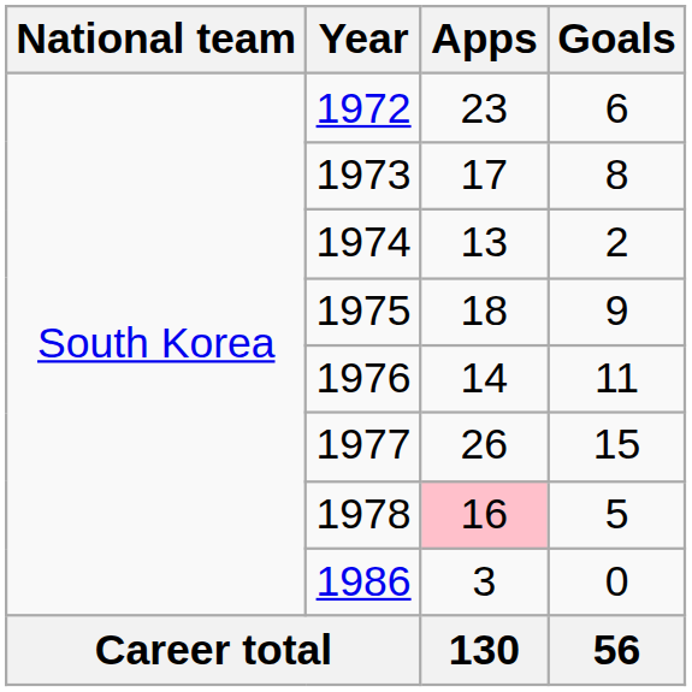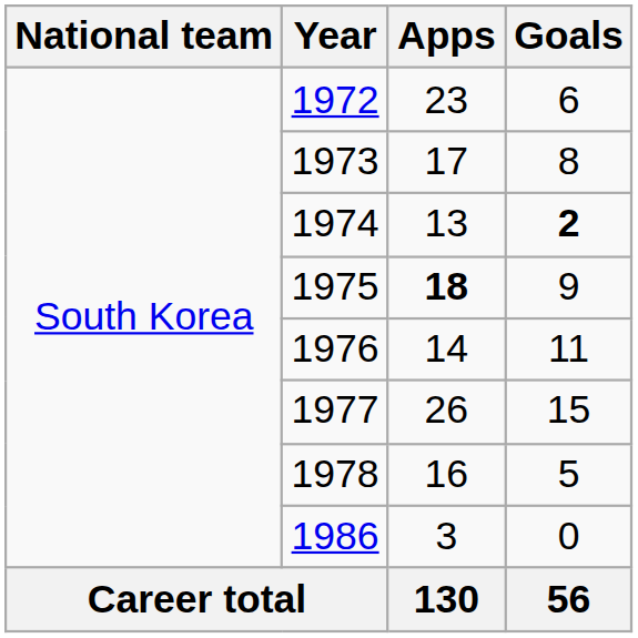1974 | Goals: normal -> bold
1975 | Apps: normal -> bold
1978 | Apps: pink background -> no background
